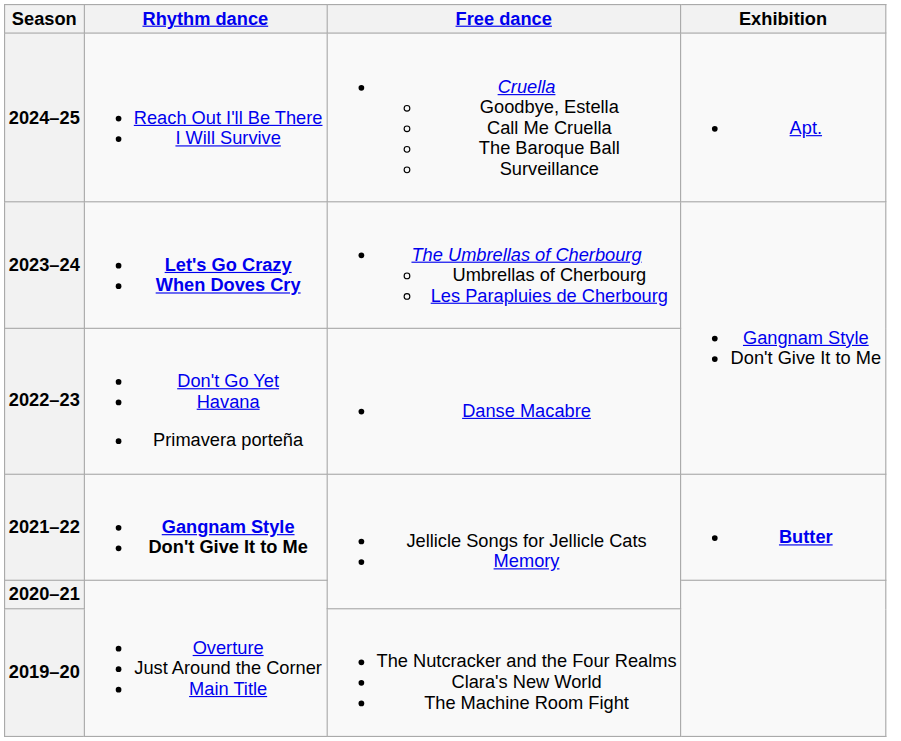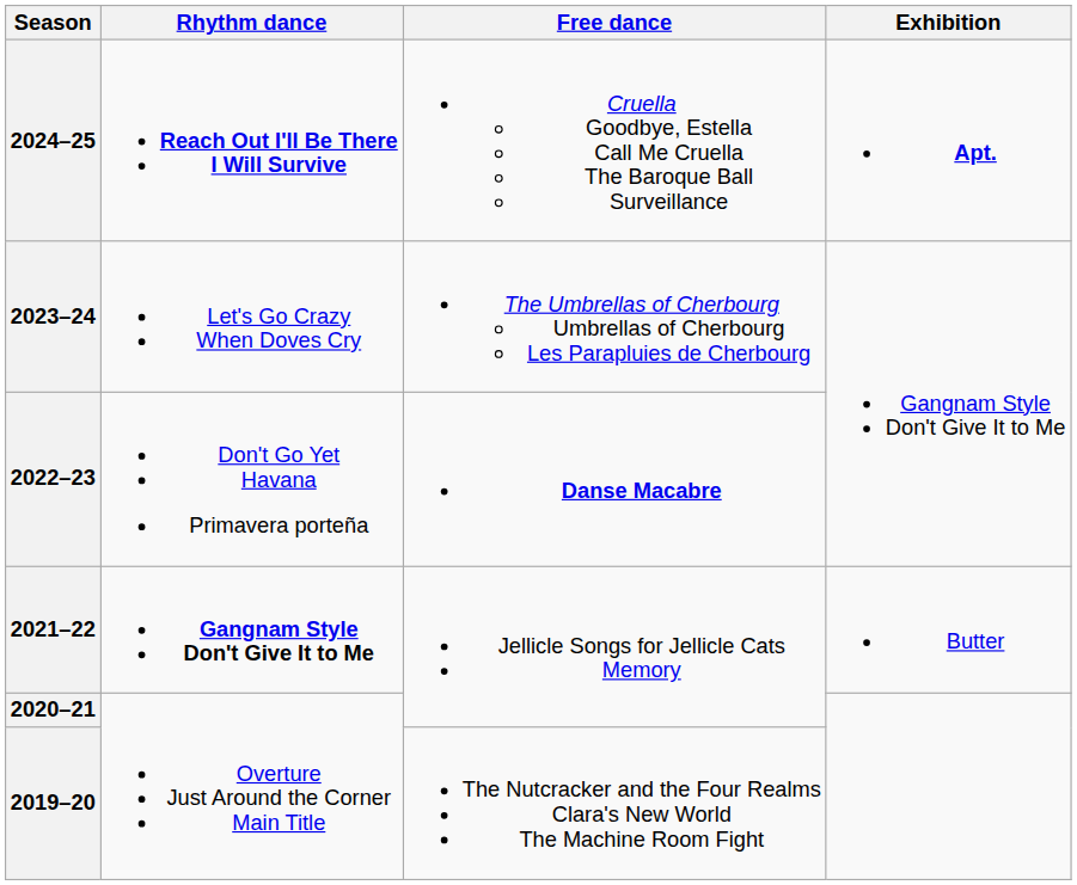2024–25 | Rhythm dance: normal -> bold
2024–25 | Exhibition: normal -> bold
2023–24 | Rhythm dance: bold -> normal
2022–23 | Free dance: normal -> bold
2021–22 | Exhibition: bold -> normal
